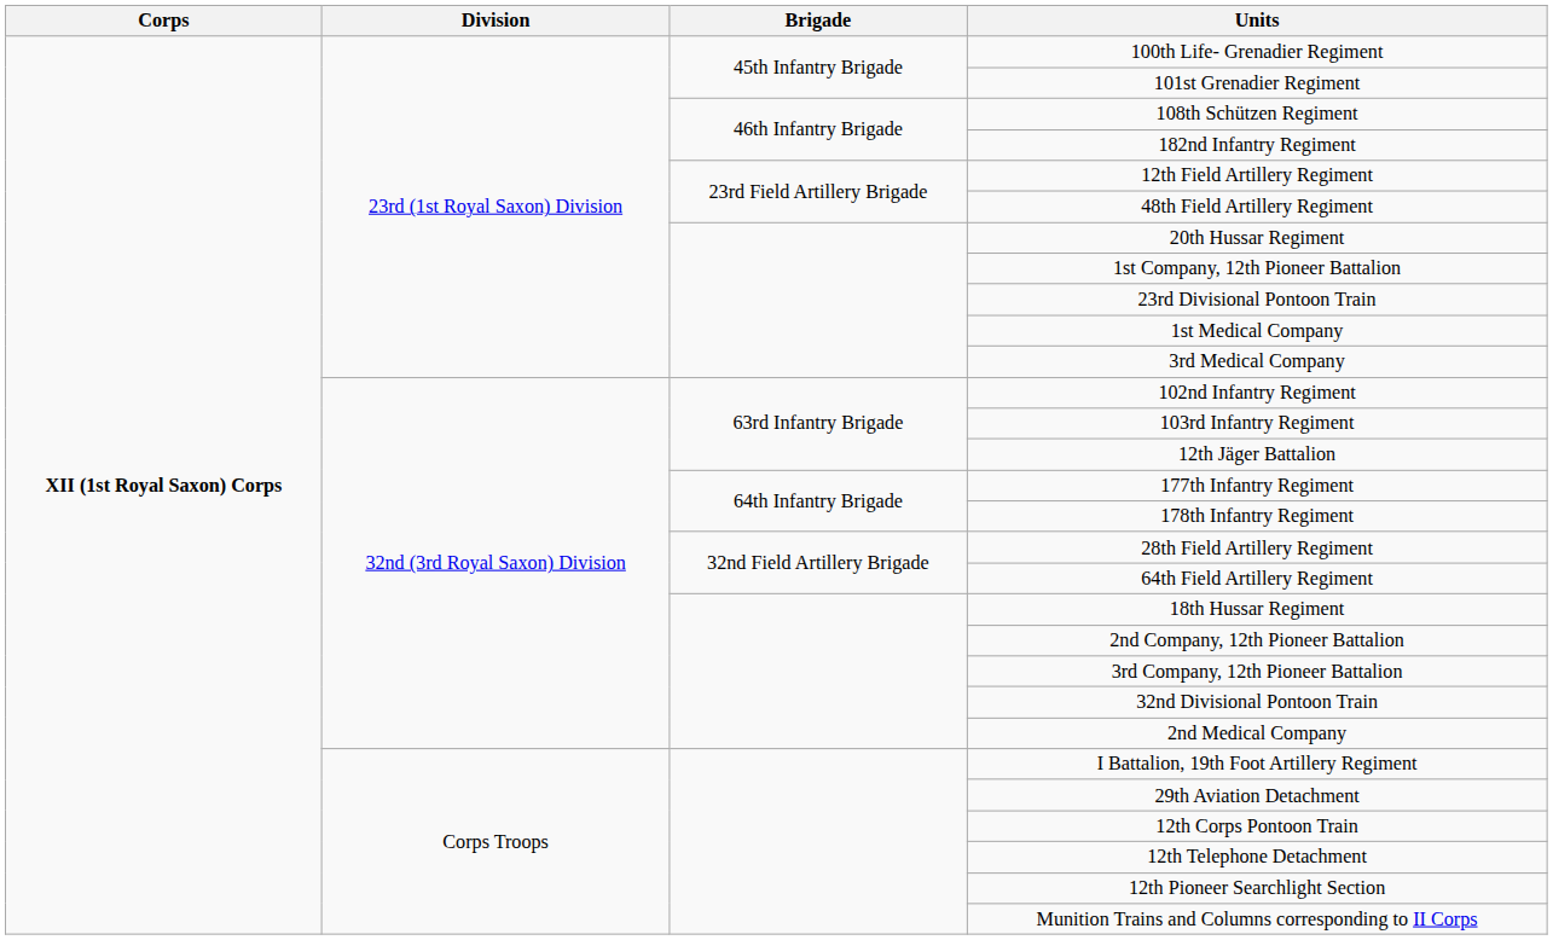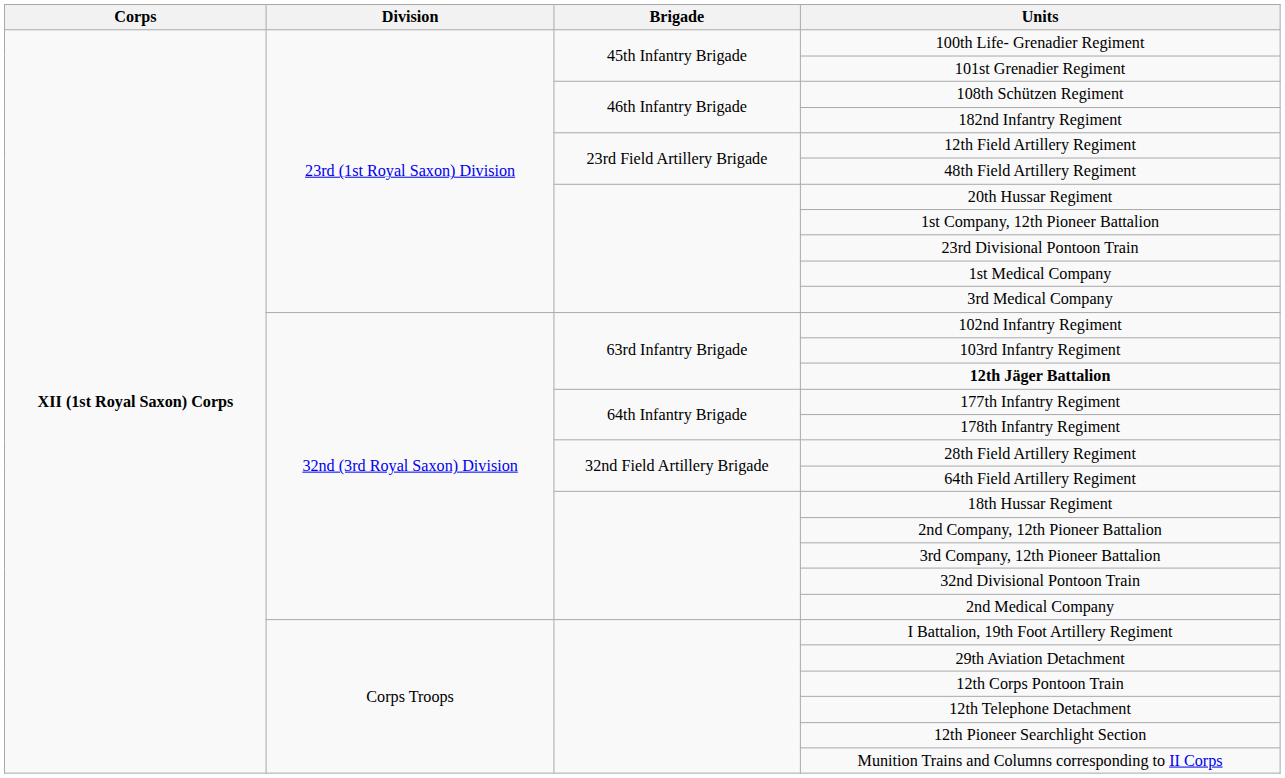12th Jäger Battalion | Units: normal -> bold
